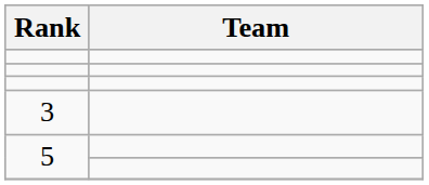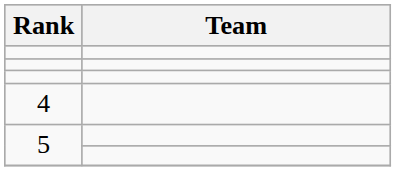row 5 | Rank: 3 -> 4
